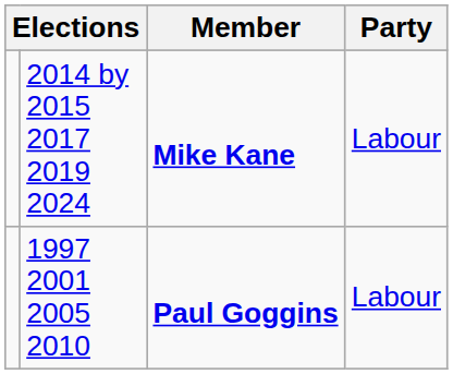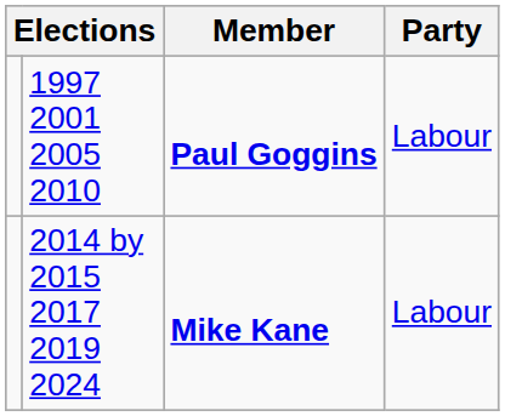rows swapped: 1997 2001 2005 2010 <-> 2014 by 2015 2017 2019 2024
